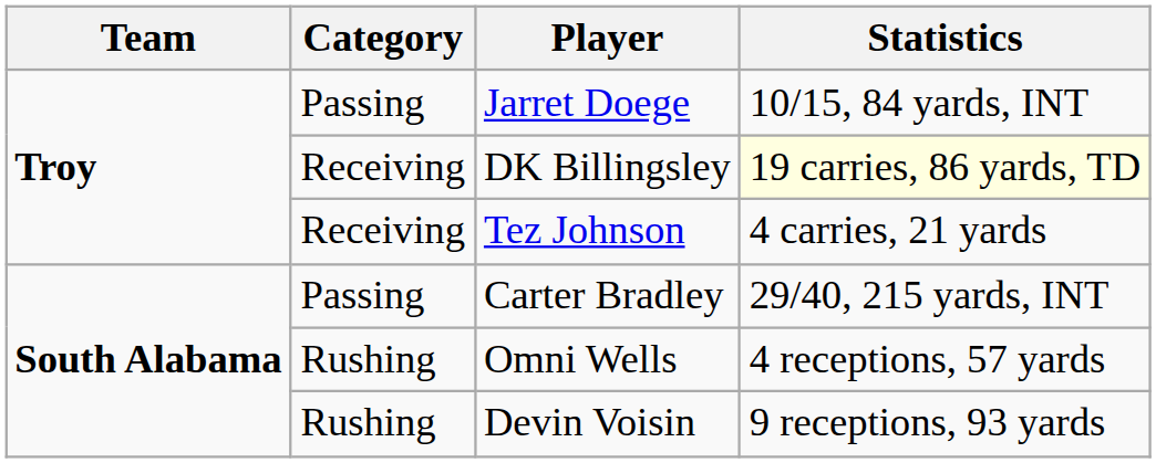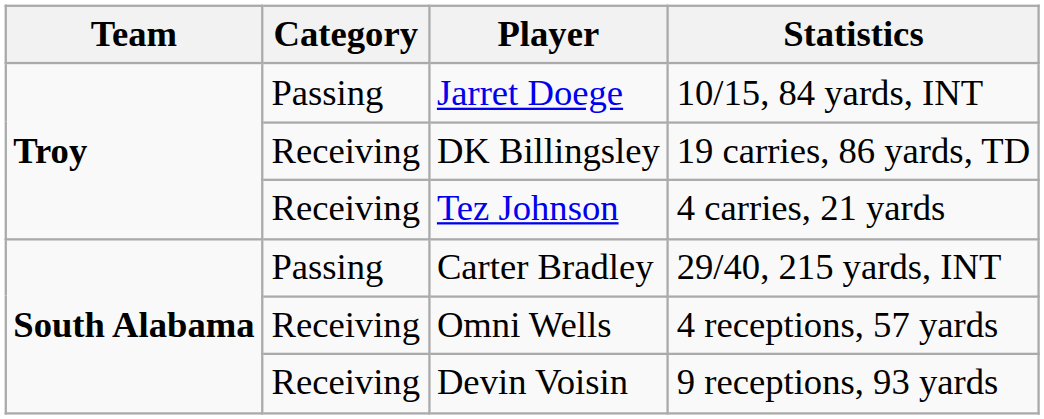DK Billingsley | Statistics: lightyellow background -> no background
Omni Wells | Category: Rushing -> Receiving
Devin Voisin | Category: Rushing -> Receiving
